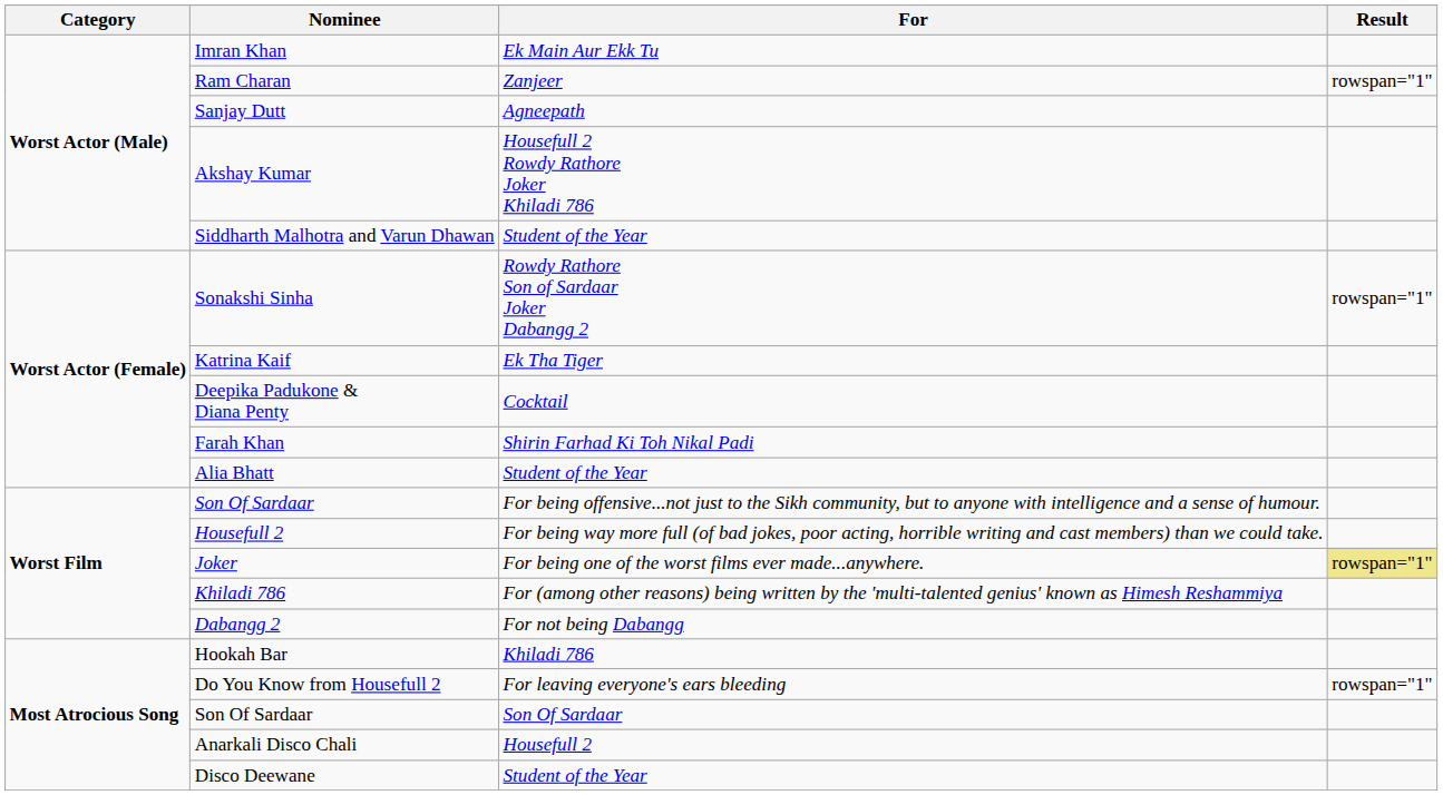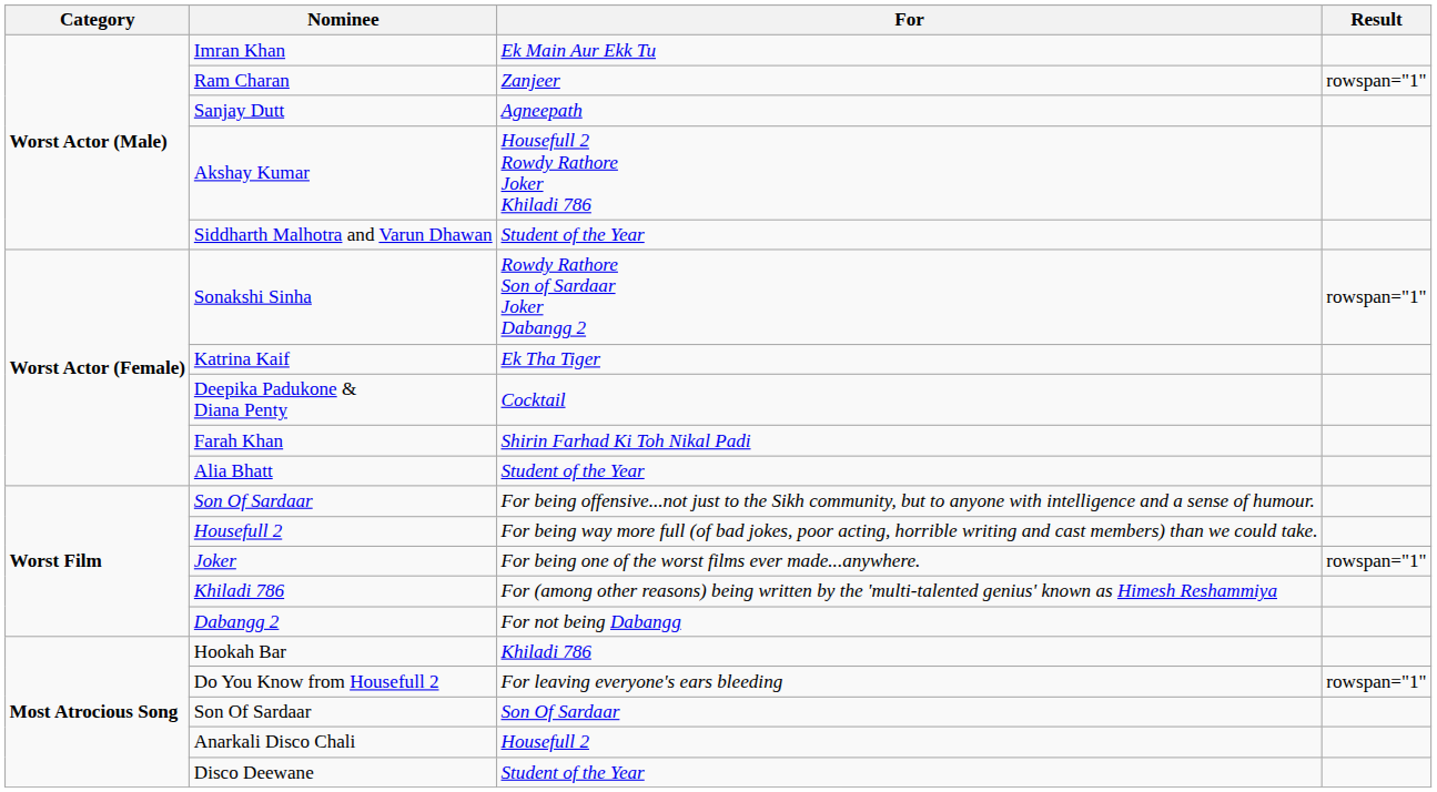Joker | Result: khaki background -> no background
